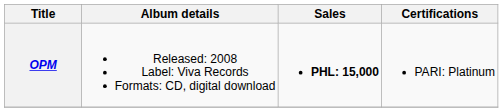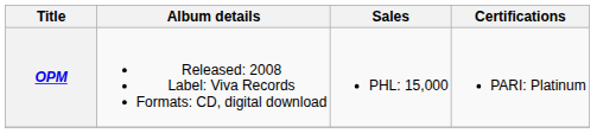OPM | Sales: bold -> normal
